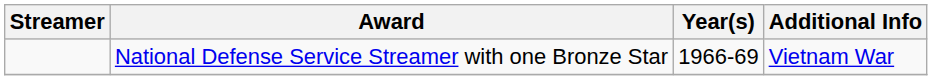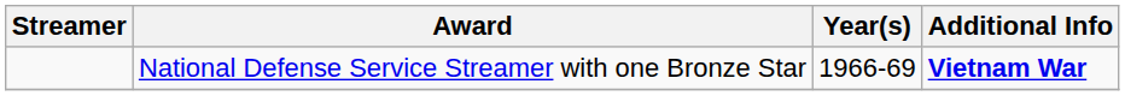National Defense Service Streamer with one Bronze Star | Additional Info: normal -> bold
